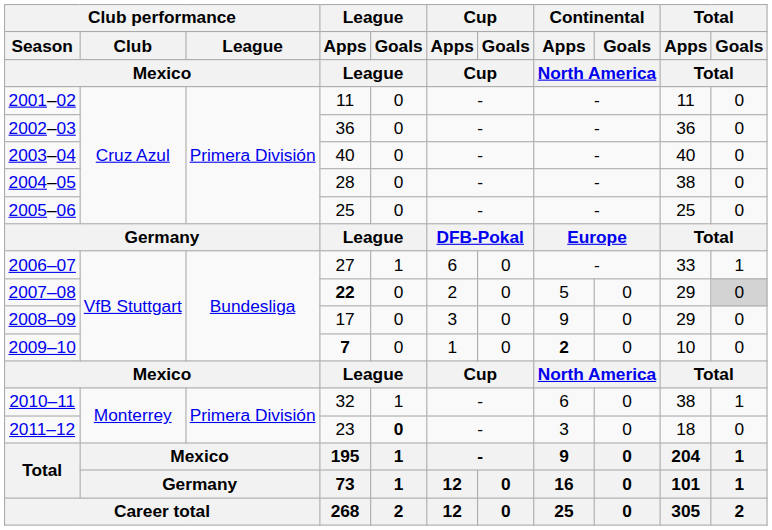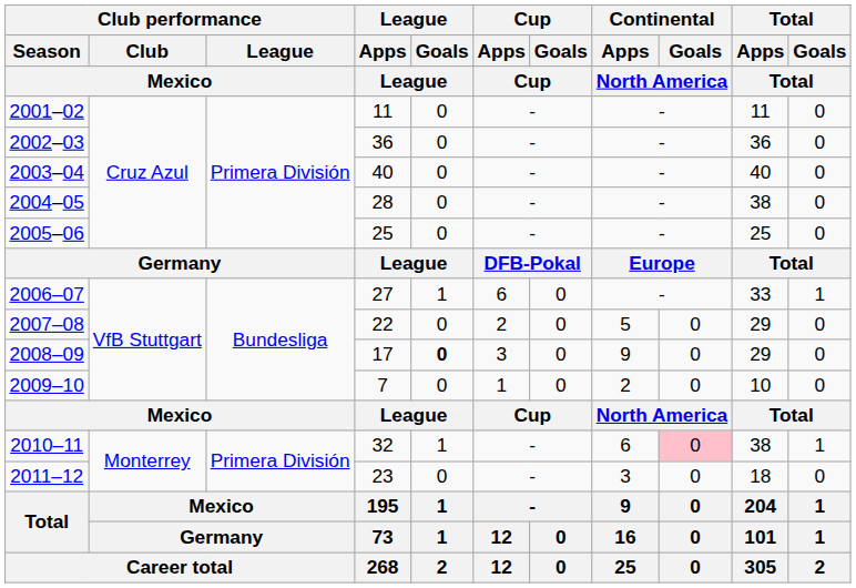2007–08 | League / Apps / League: bold -> normal
2007–08 | Total / Goals / Total: lightgrey background -> no background
2008–09 | League / Goals / League: normal -> bold
2009–10 | League / Apps / League: bold -> normal
2009–10 | Continental / Apps / North America: bold -> normal
2010–11 | Continental / Goals / North America: no background -> pink background
2011–12 | League / Goals / League: bold -> normal
